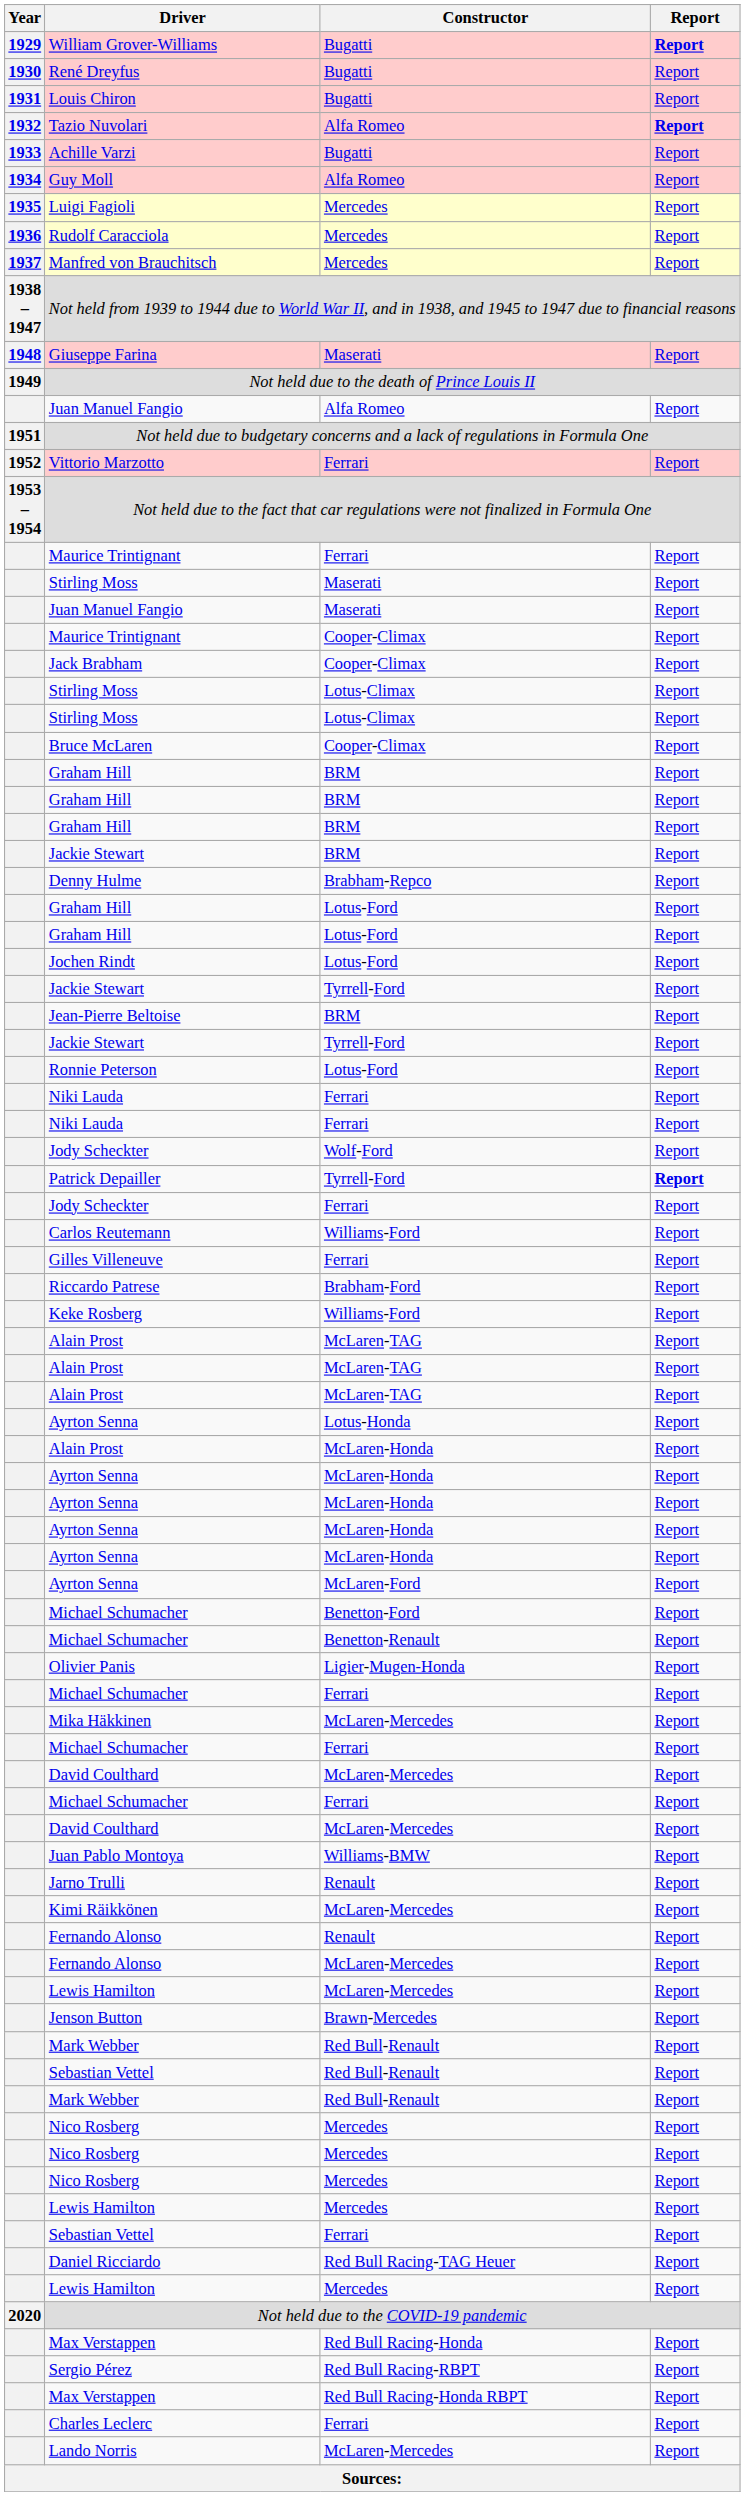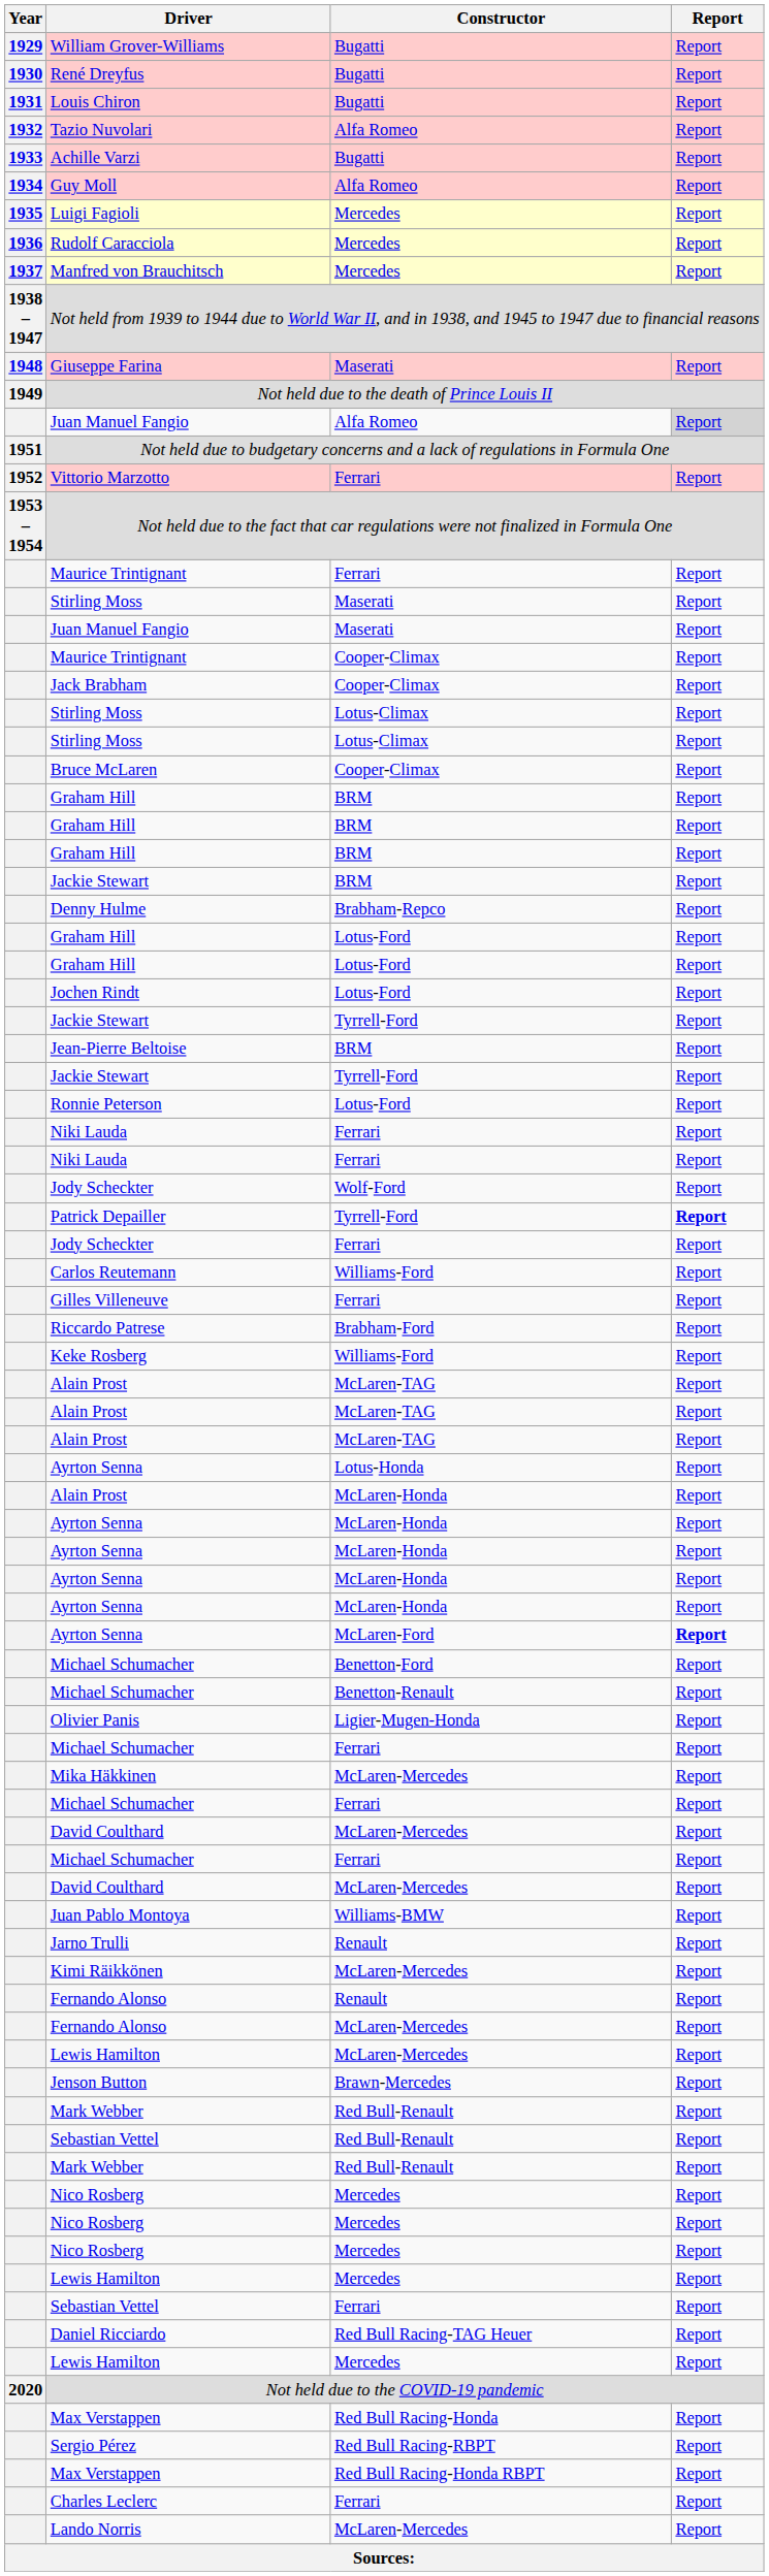William Grover-Williams | Report: bold -> normal
Tazio Nuvolari | Report: bold -> normal
Juan Manuel Fangio / Alfa Romeo | Report: no background -> lightgrey background
Ayrton Senna / McLaren-Ford | Report: normal -> bold
